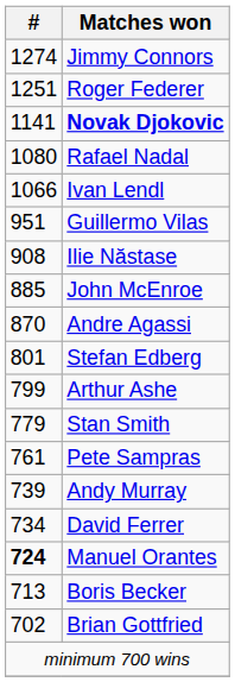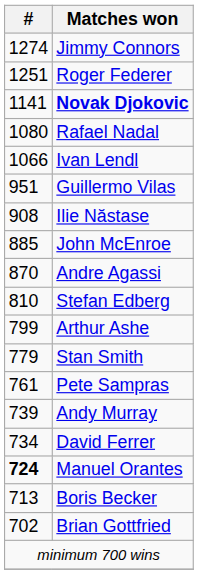Stefan Edberg | #: 801 -> 810
